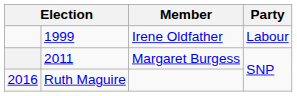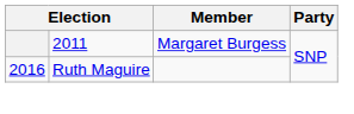- row: 1999 | Irene Oldfather | Labour
